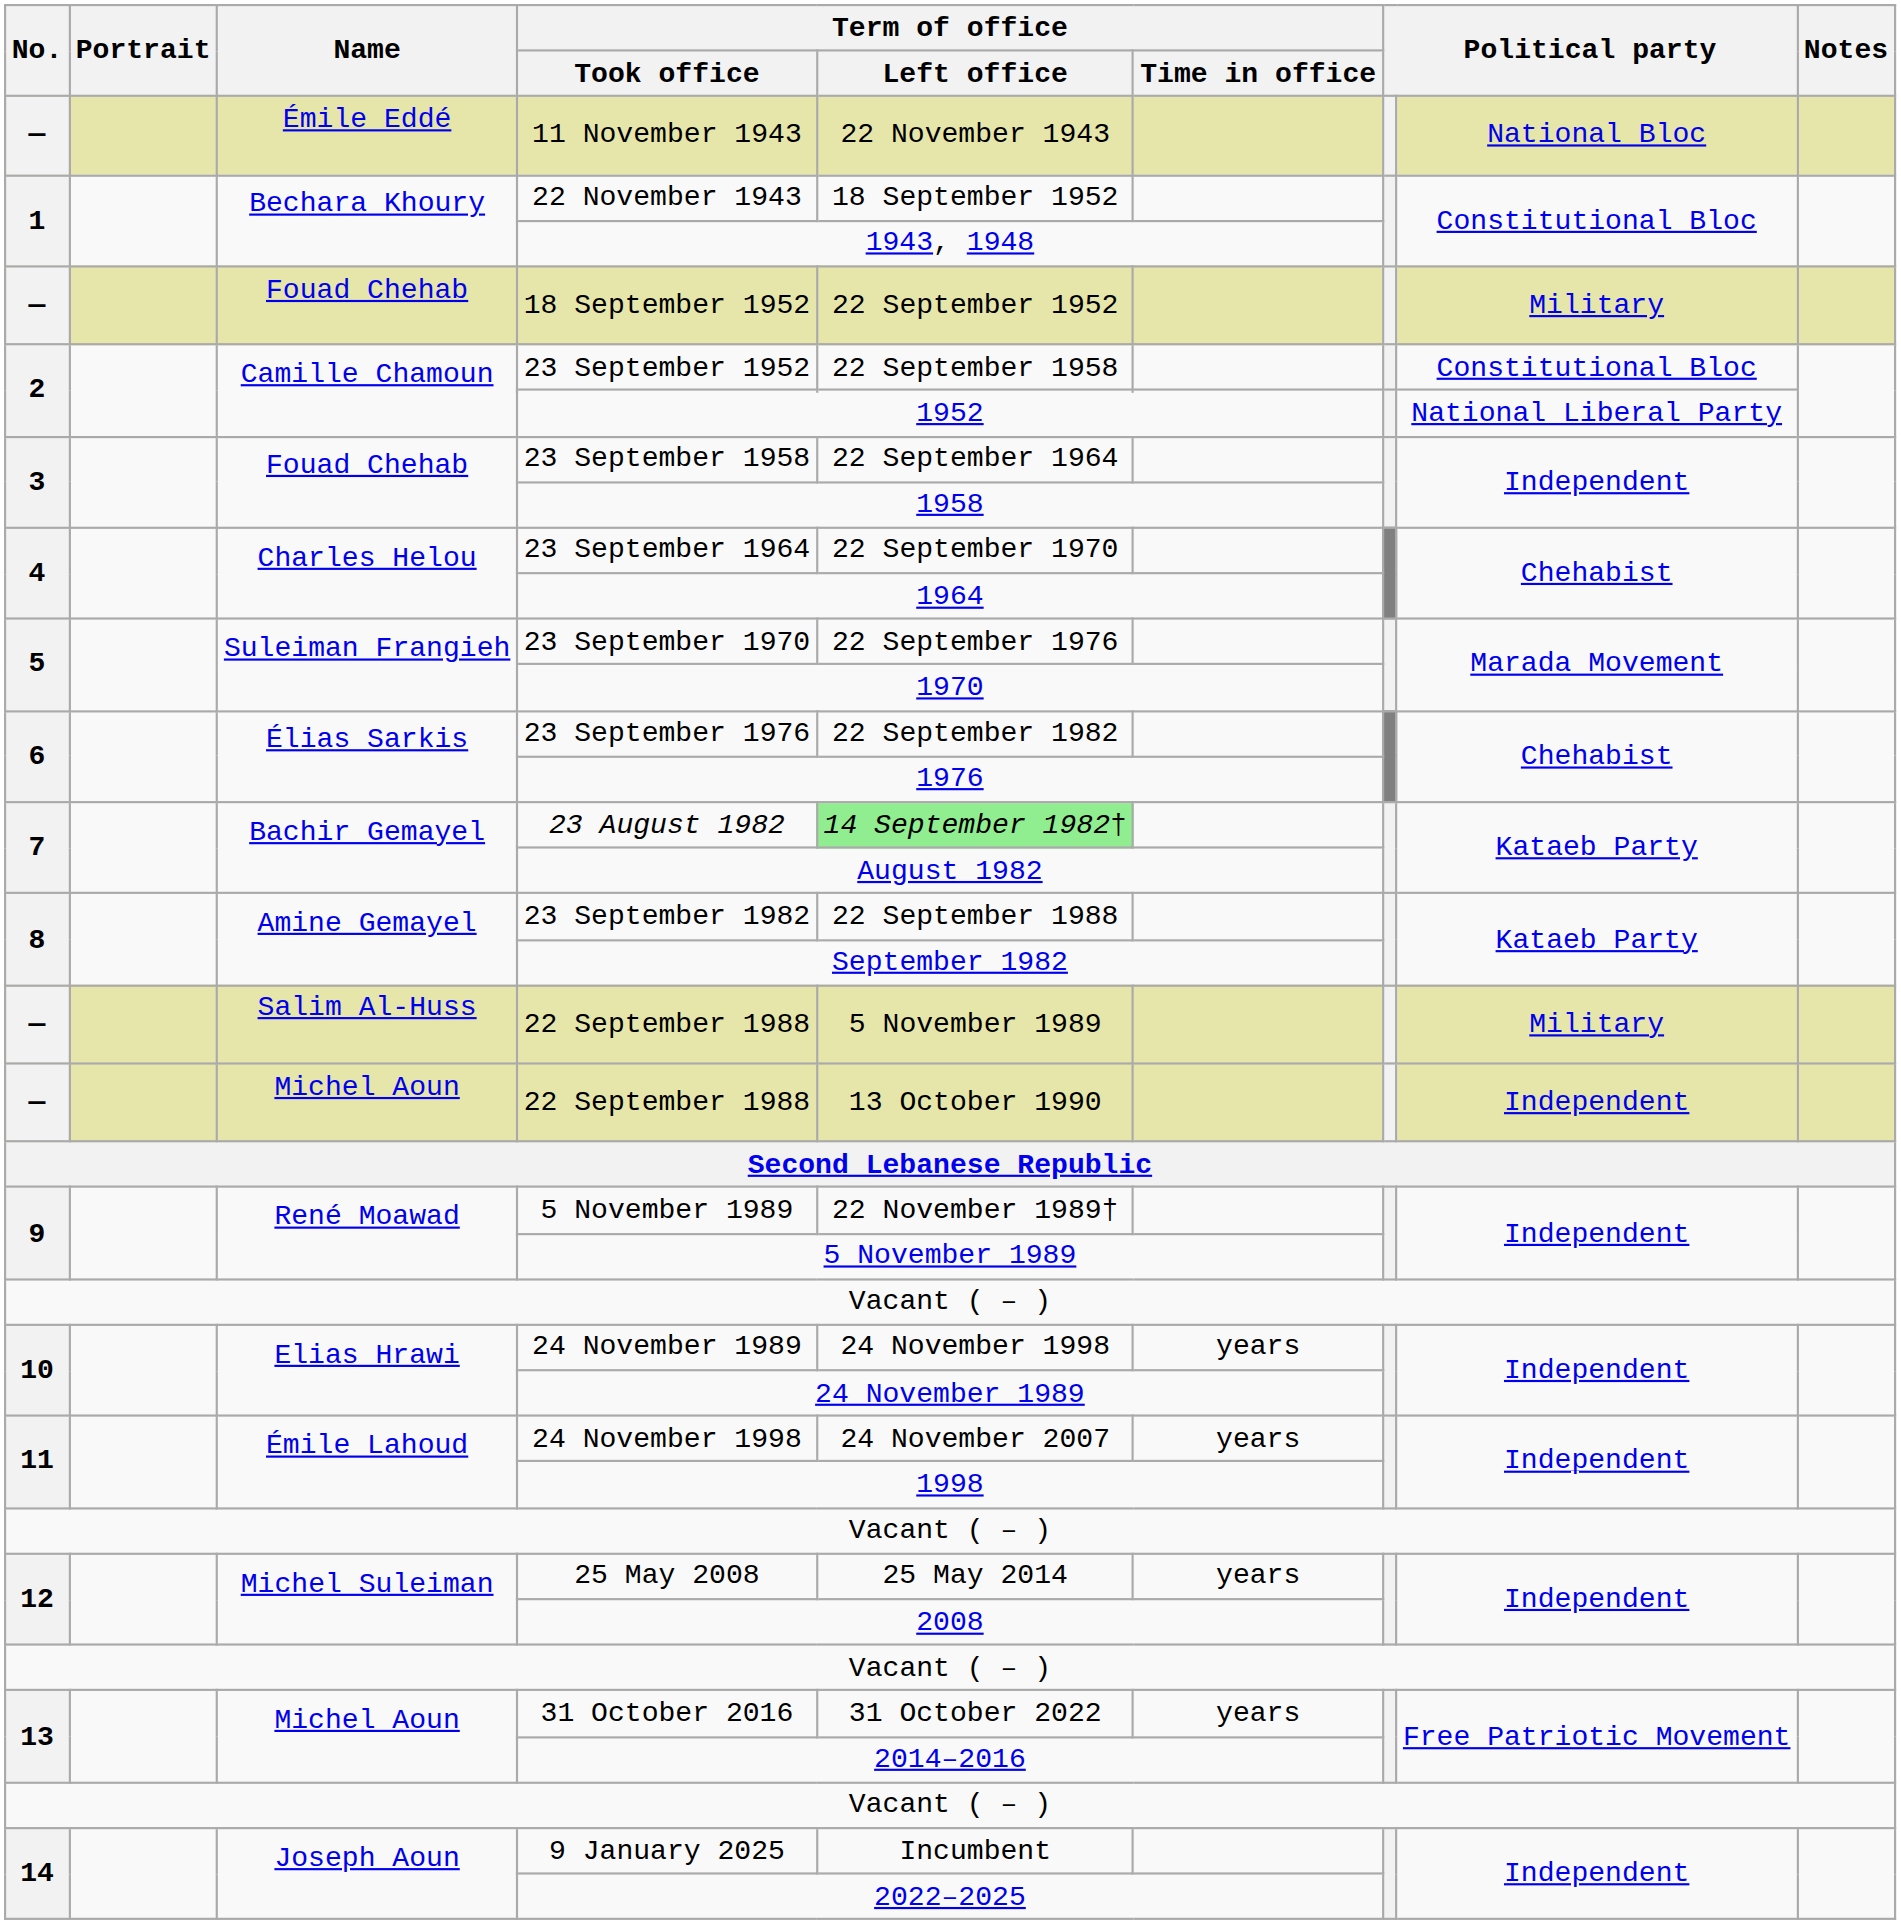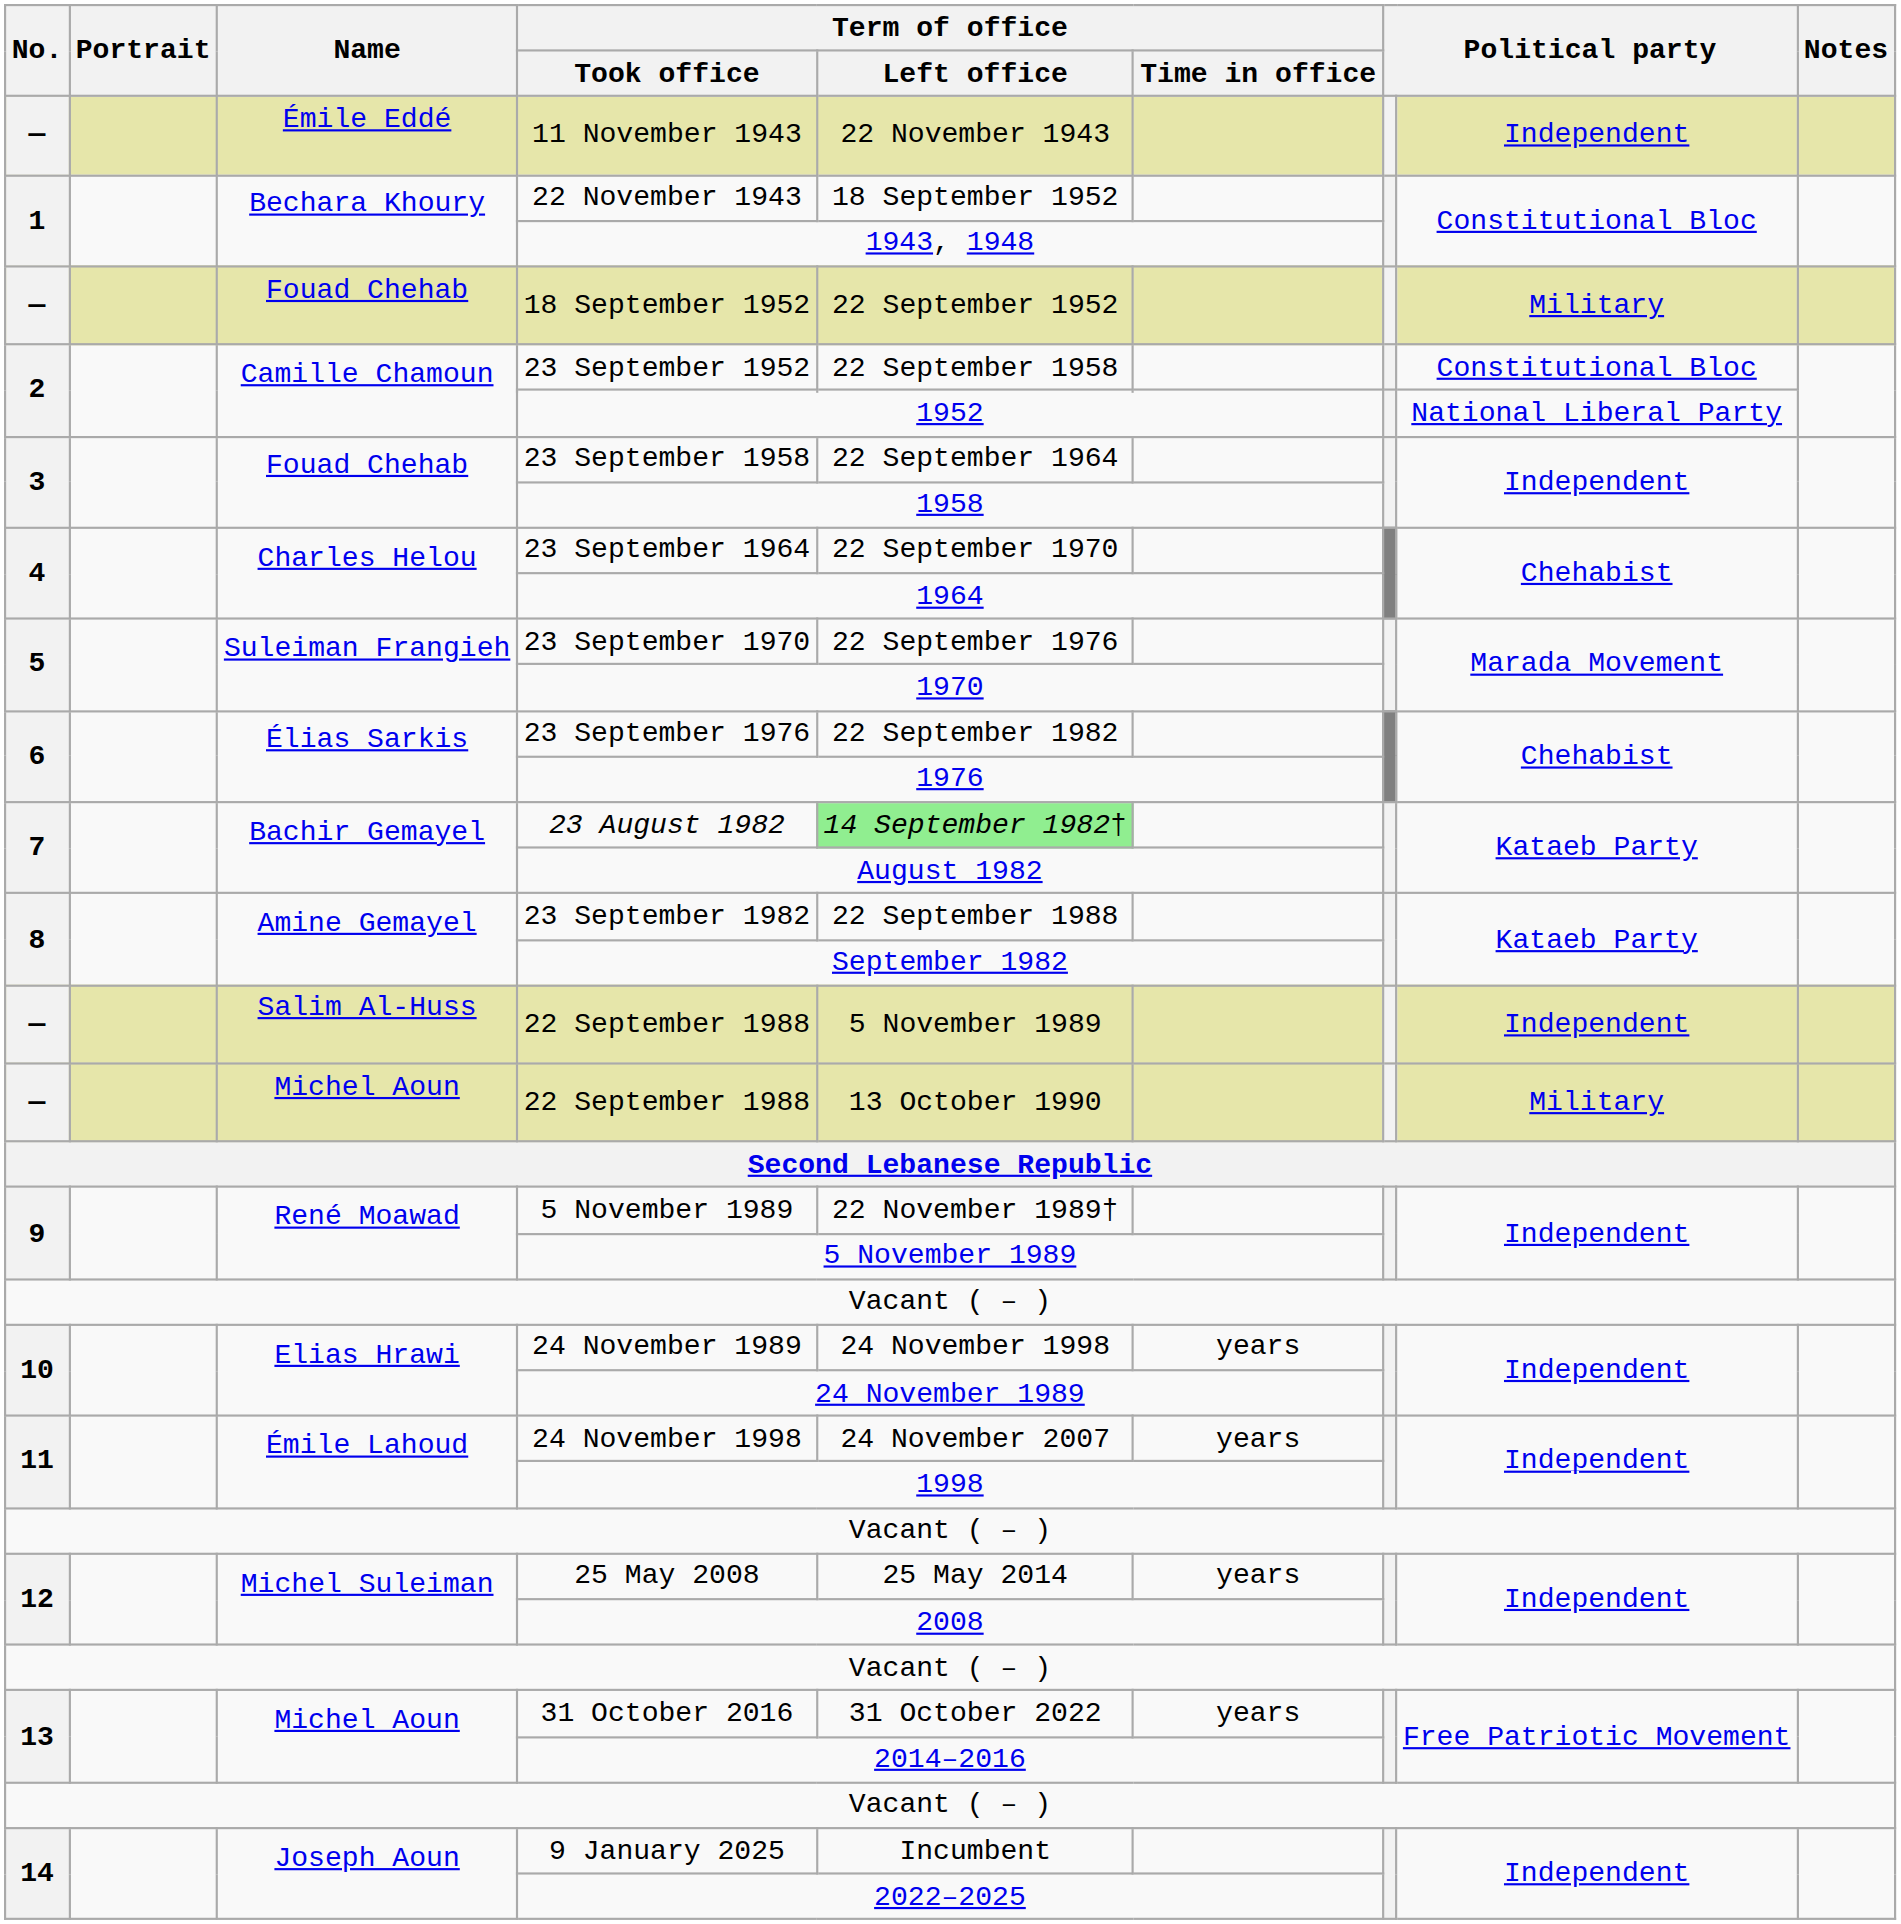11 November 1943 | column 8: National Bloc -> Independent
Salim Al-Huss / 22 September 1988 | column 8: Military -> Independent
Michel Aoun / 22 September 1988 | column 8: Independent -> Military
